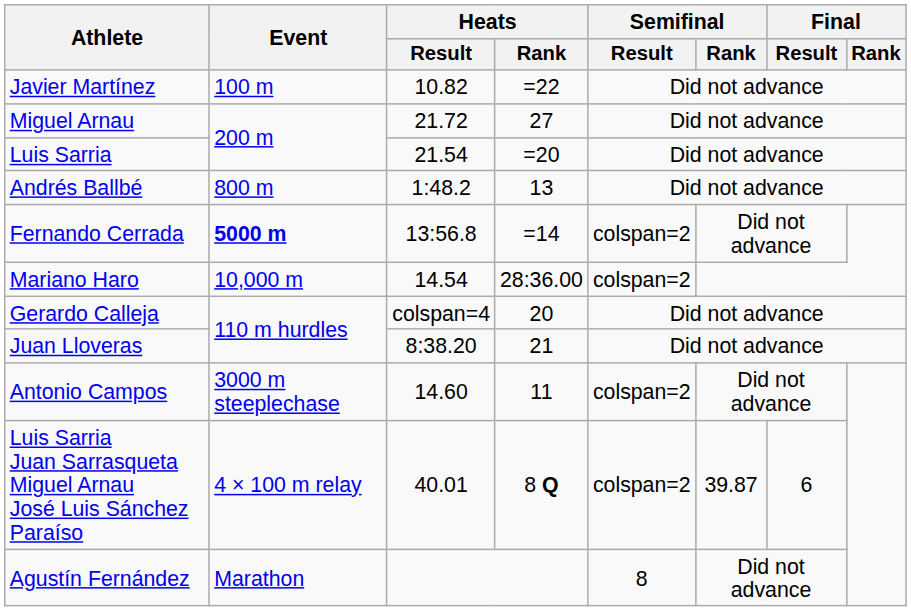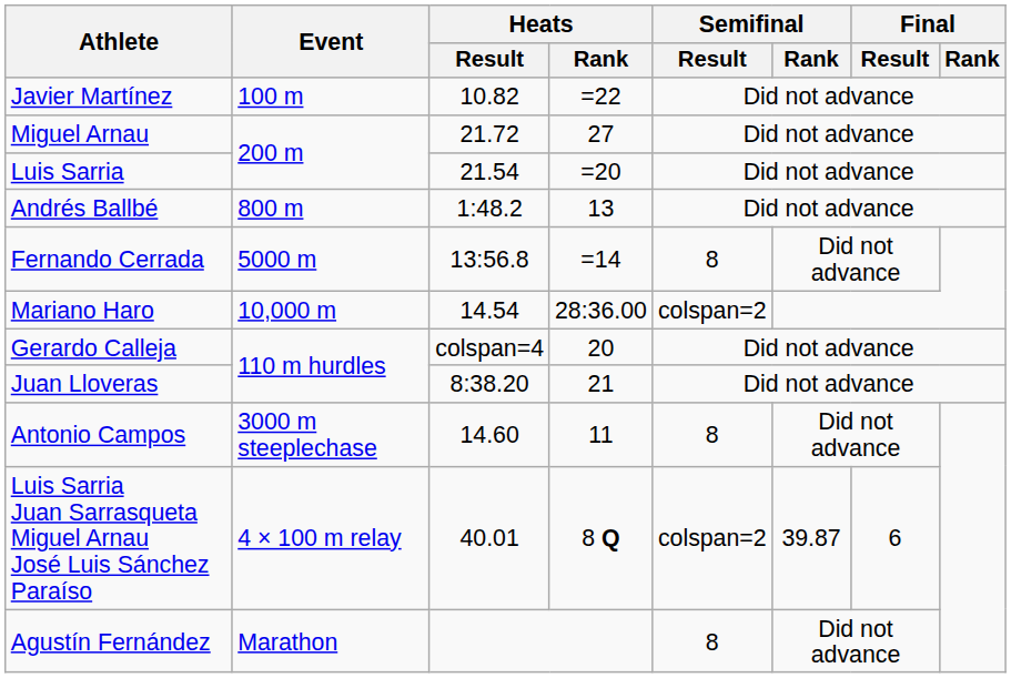Fernando Cerrada | Event: bold -> normal
Fernando Cerrada | Semifinal / Result: colspan=2 -> 8
Antonio Campos | Semifinal / Result: colspan=2 -> 8
